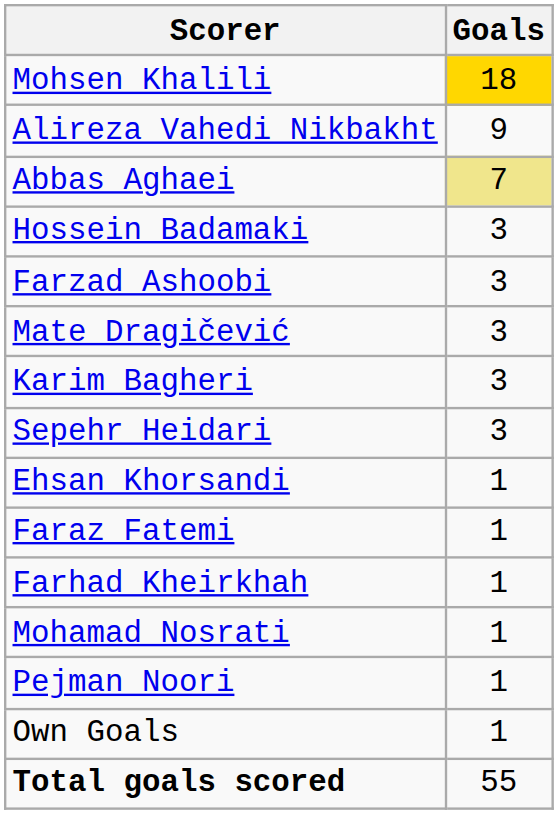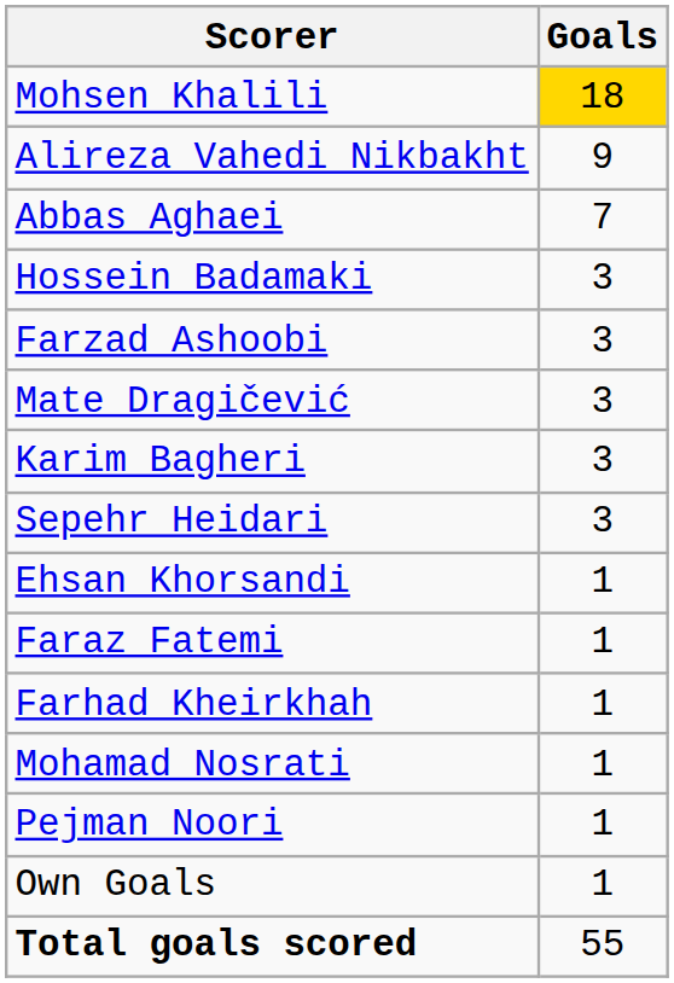Abbas Aghaei | Goals: khaki background -> no background
